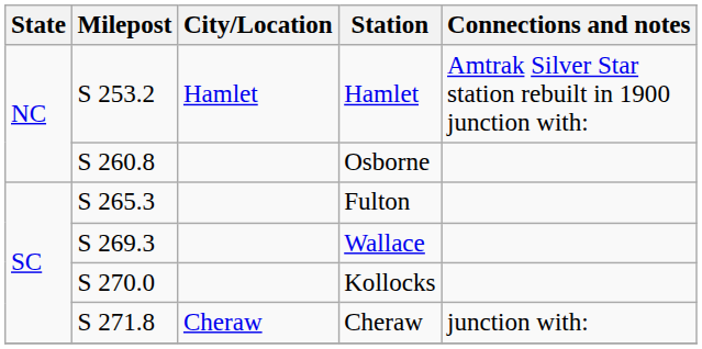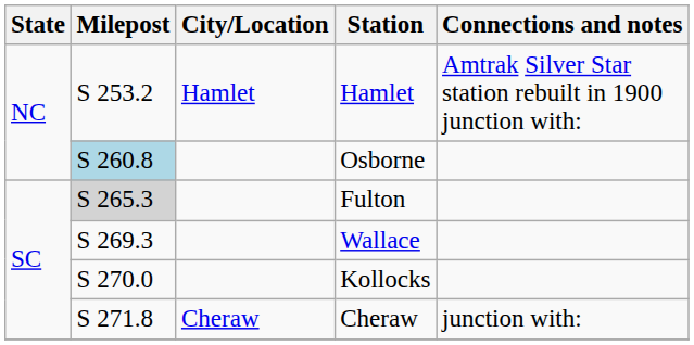Osborne | Milepost: no background -> lightblue background
Fulton | Milepost: no background -> lightgrey background
